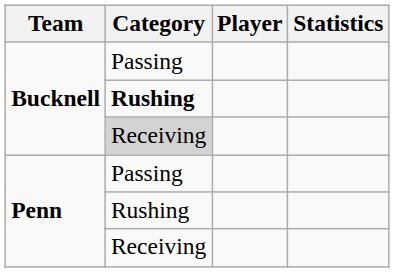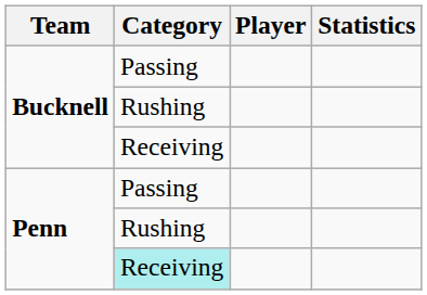Bucknell / Rushing | Category: bold -> normal
Bucknell / Receiving | Category: lightgrey background -> no background
Penn / Receiving | Category: no background -> paleturquoise background
